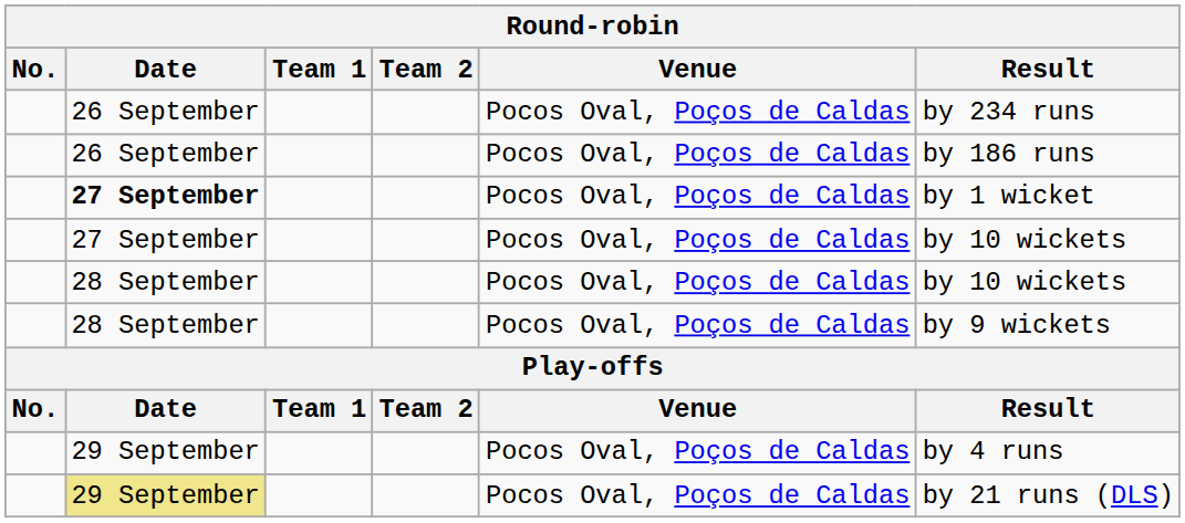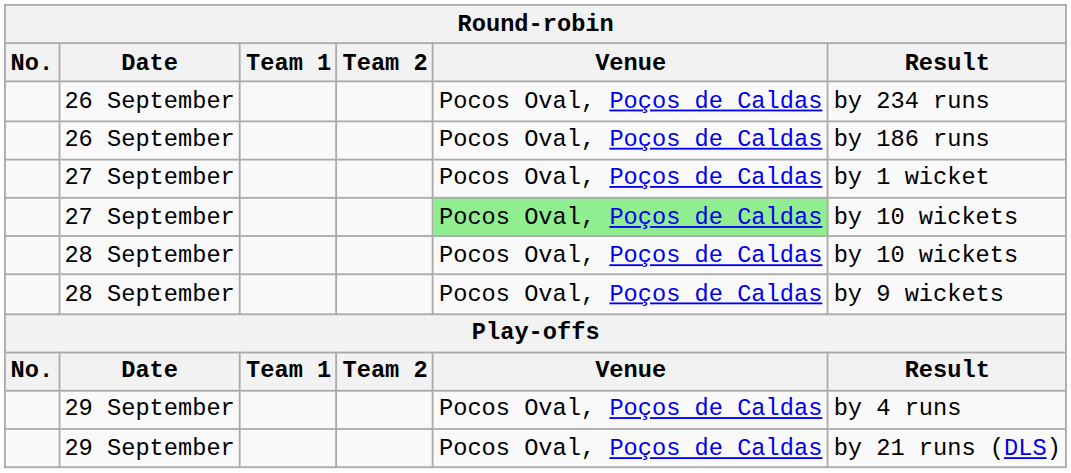row 5 | Date: bold -> normal
row 6 | Venue: no background -> lightgreen background
row 12 | Date: khaki background -> no background
